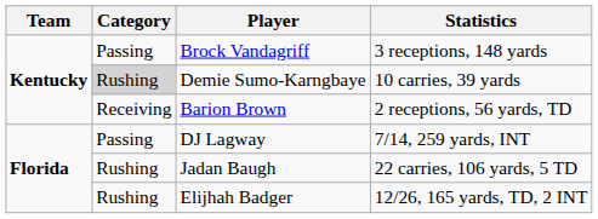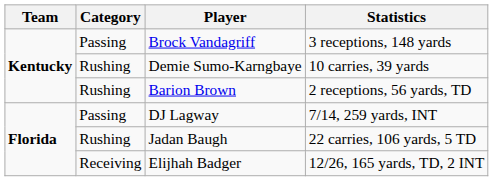Demie Sumo-Karngbaye | Category: lightgrey background -> no background
Barion Brown | Category: Receiving -> Rushing
Elijhah Badger | Category: Rushing -> Receiving
